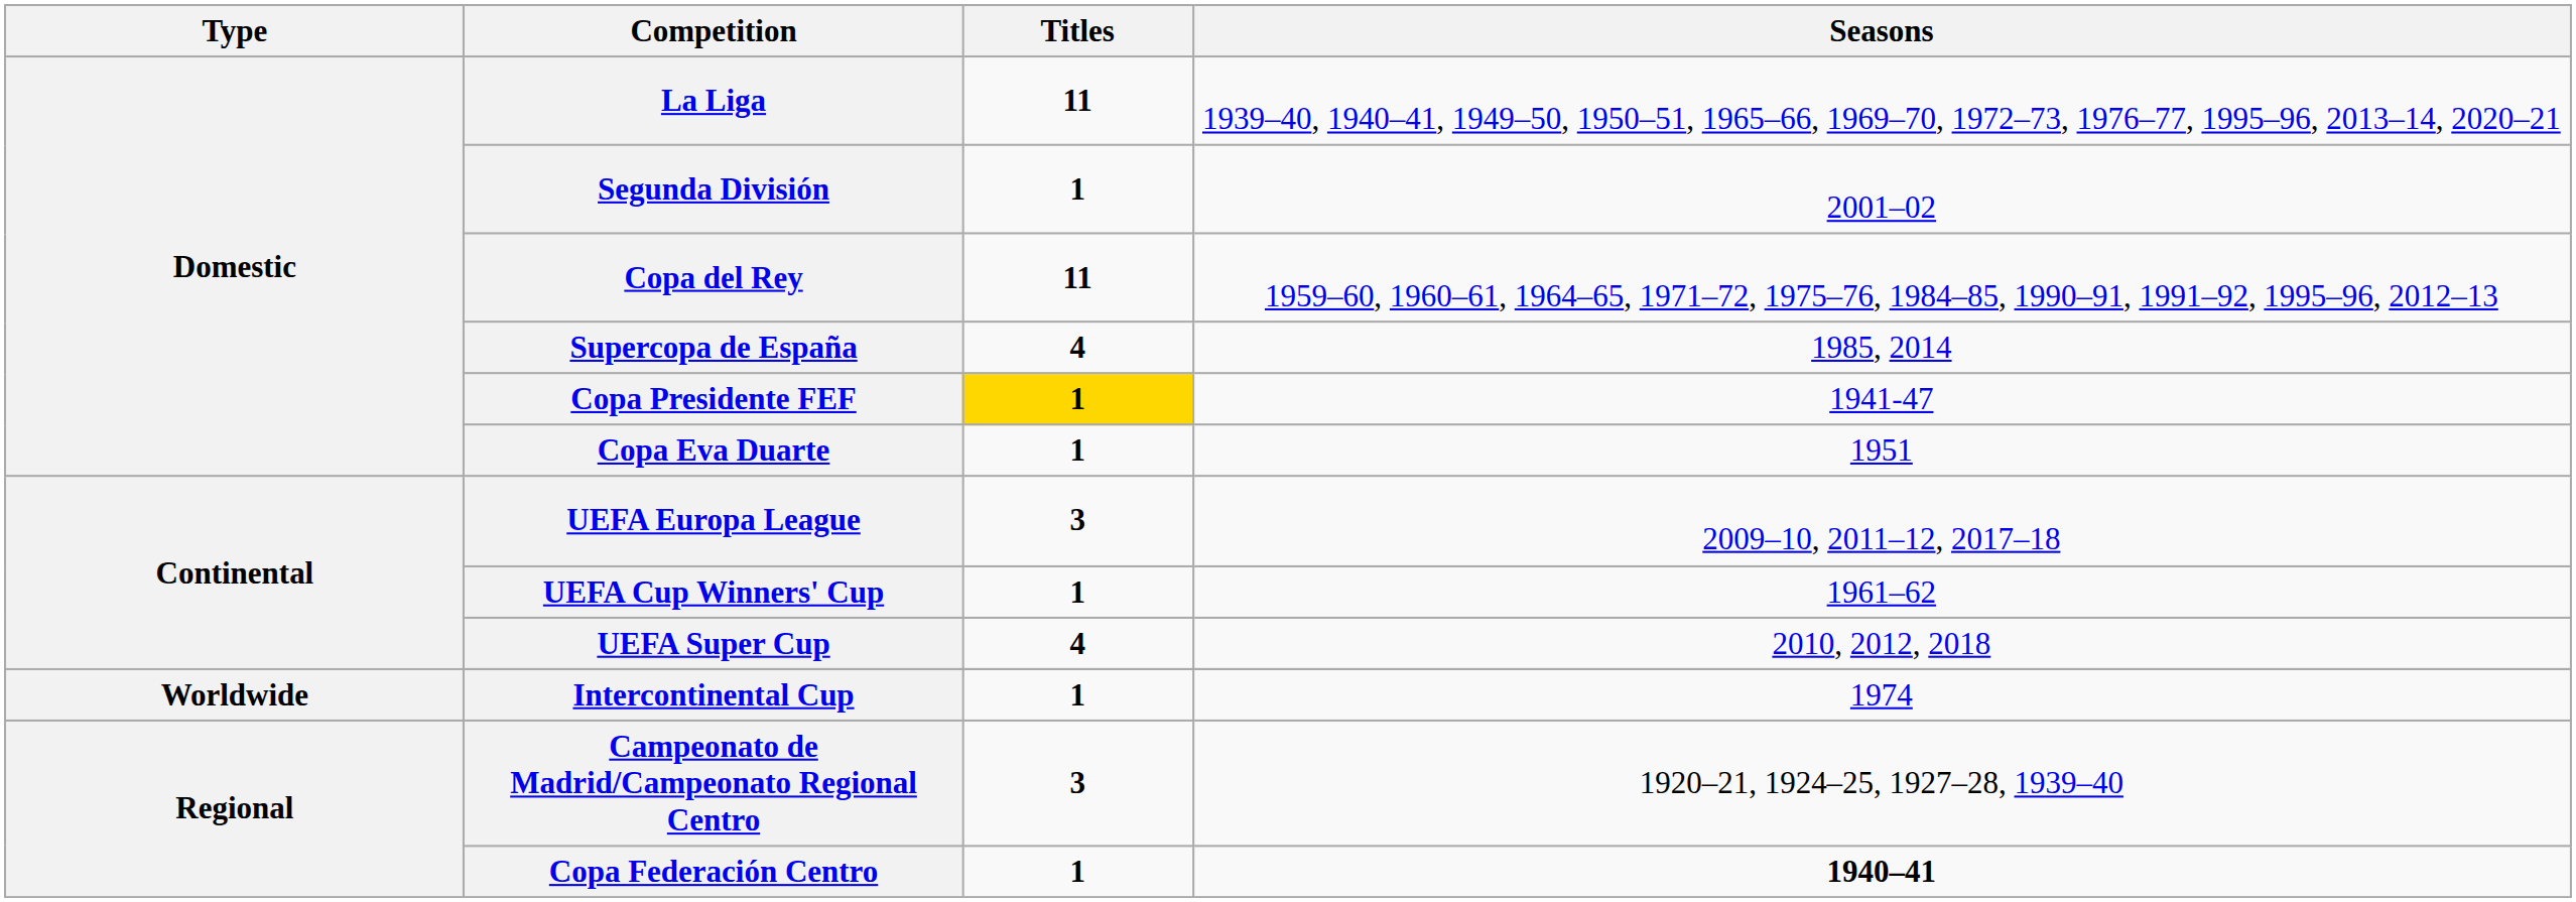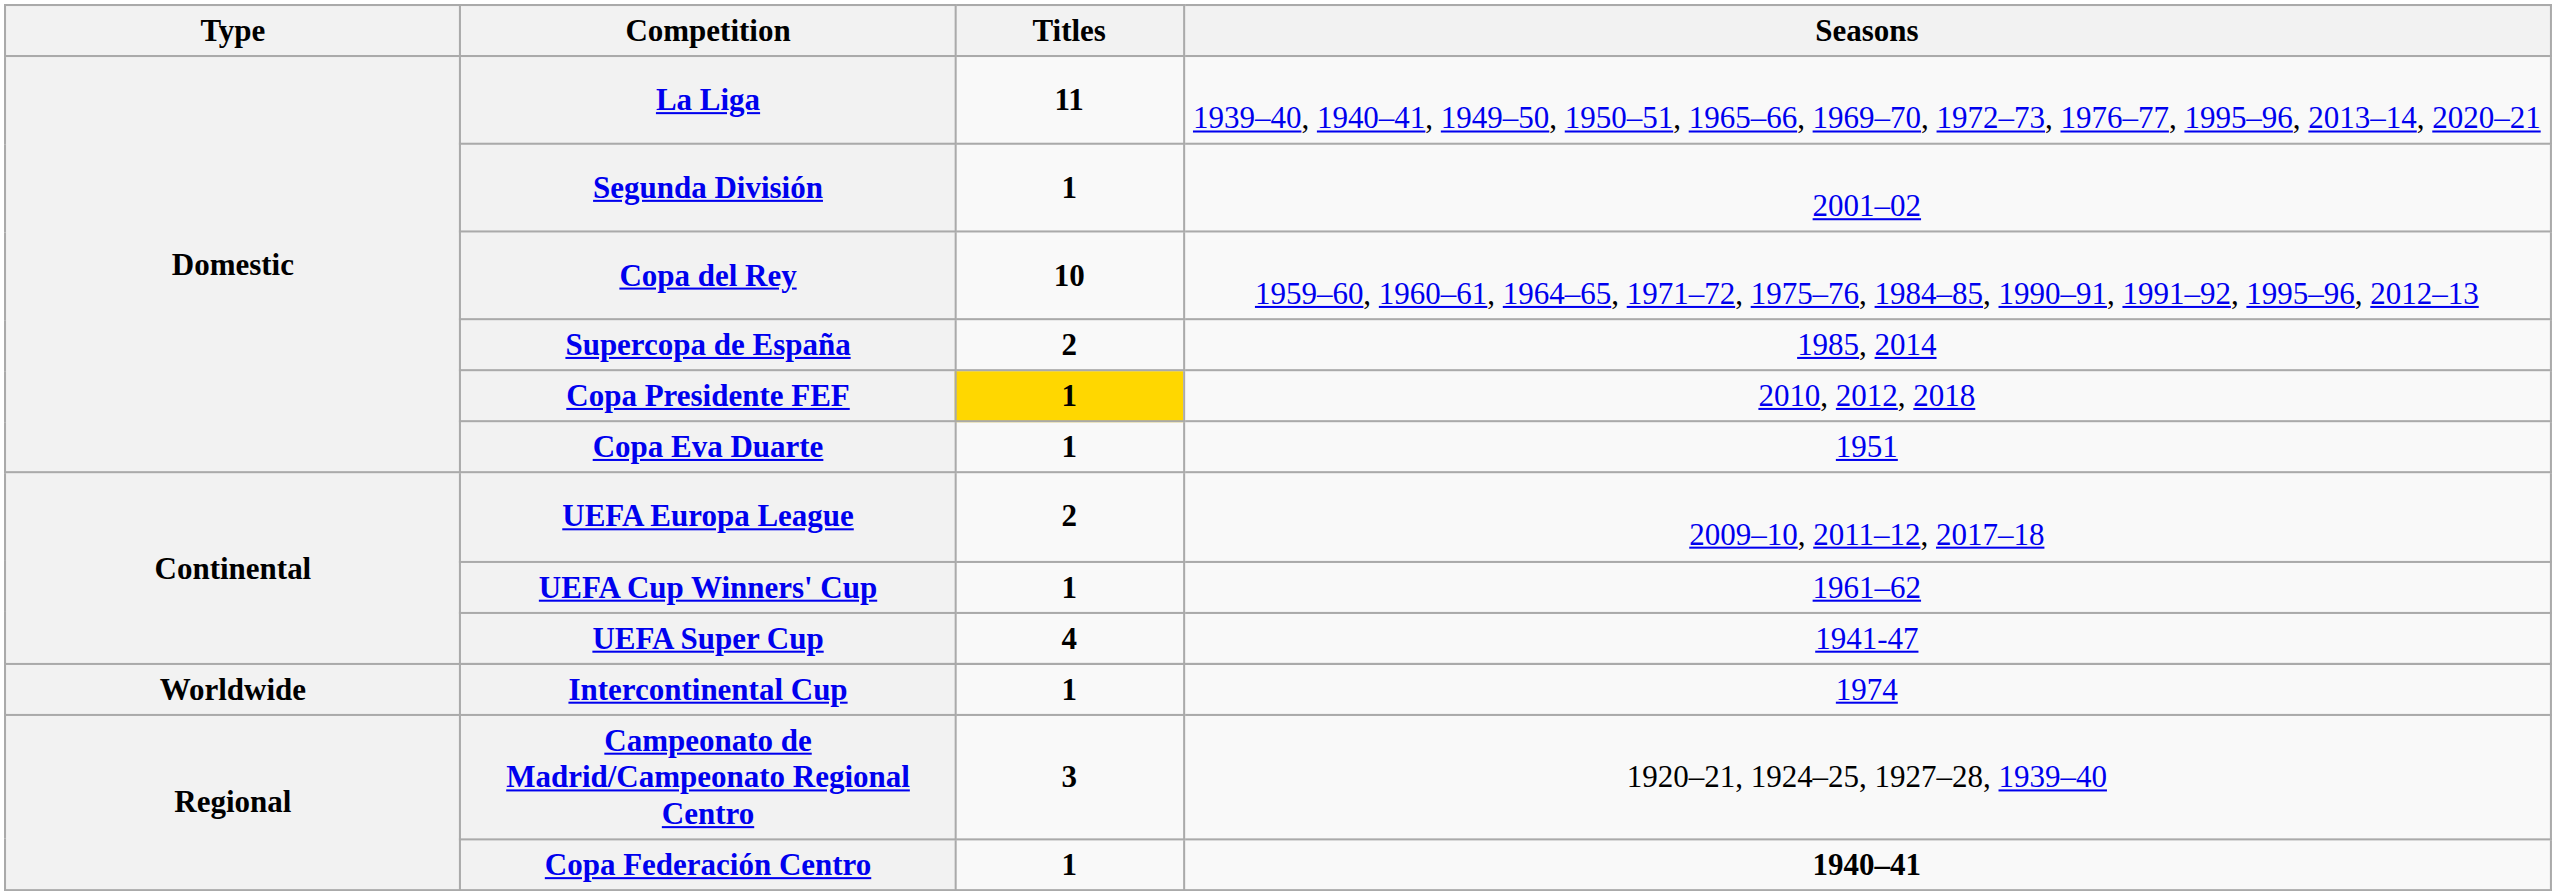Copa del Rey | Titles: 11 -> 10
Supercopa de España | Titles: 4 -> 2
Copa Presidente FEF | Seasons: 1941-47 -> 2010, 2012, 2018
UEFA Europa League | Titles: 3 -> 2
UEFA Super Cup | Seasons: 2010, 2012, 2018 -> 1941-47
